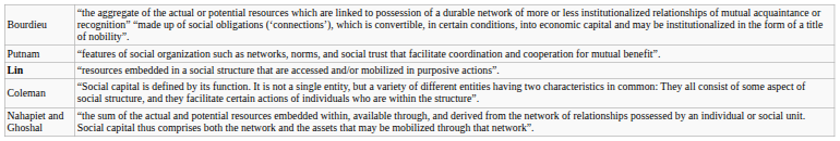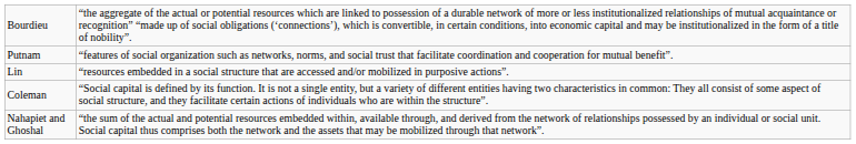Lin | column 1: bold -> normal
